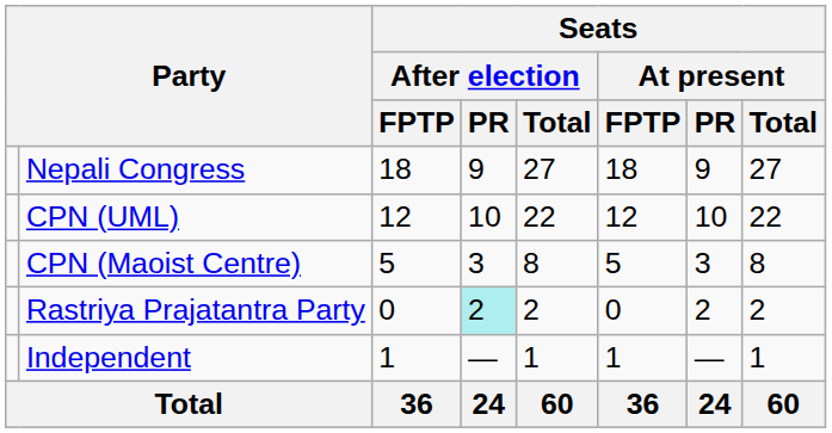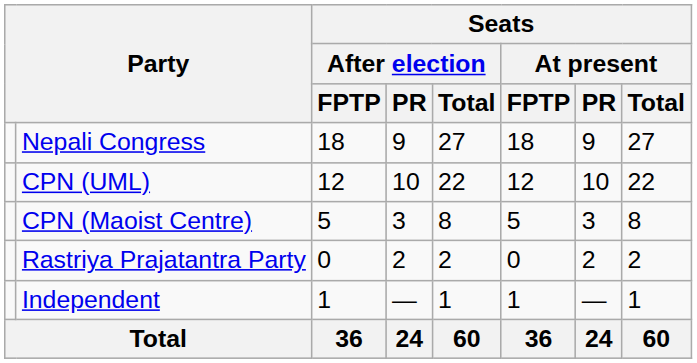Rastriya Prajatantra Party | Seats / After election / PR: paleturquoise background -> no background
